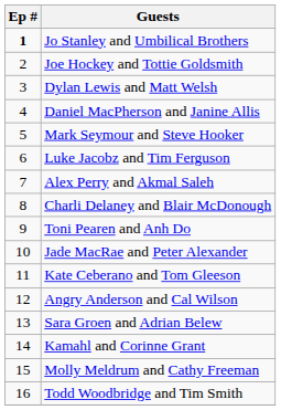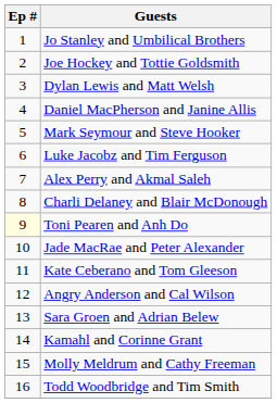Jo Stanley and Umbilical Brothers | Ep #: bold -> normal
Toni Pearen and Anh Do | Ep #: no background -> lightyellow background
